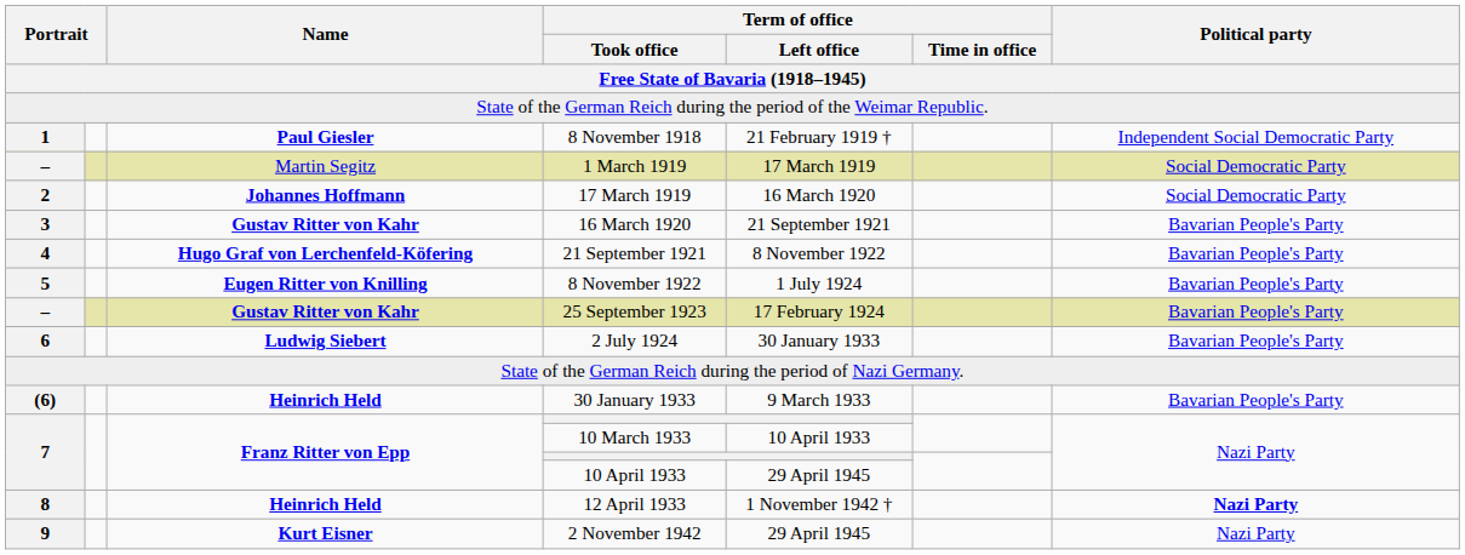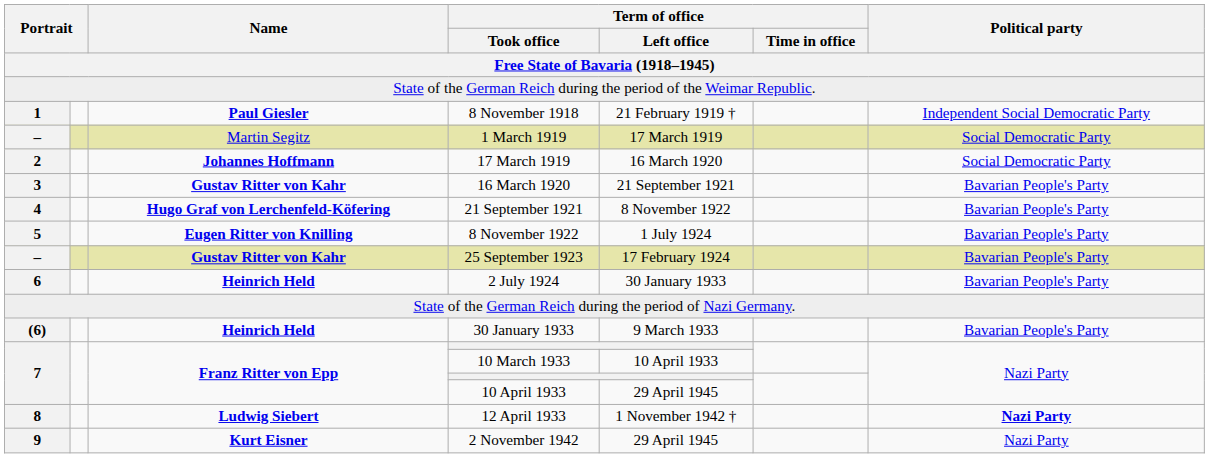2 July 1924 | Name: Ludwig Siebert -> Heinrich Held
12 April 1933 | Name: Heinrich Held -> Ludwig Siebert
